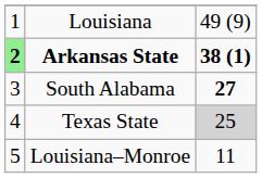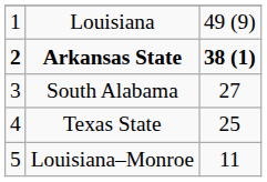Arkansas State | column 1: lightgreen background -> no background
South Alabama | column 3: bold -> normal
Texas State | column 3: lightgrey background -> no background
